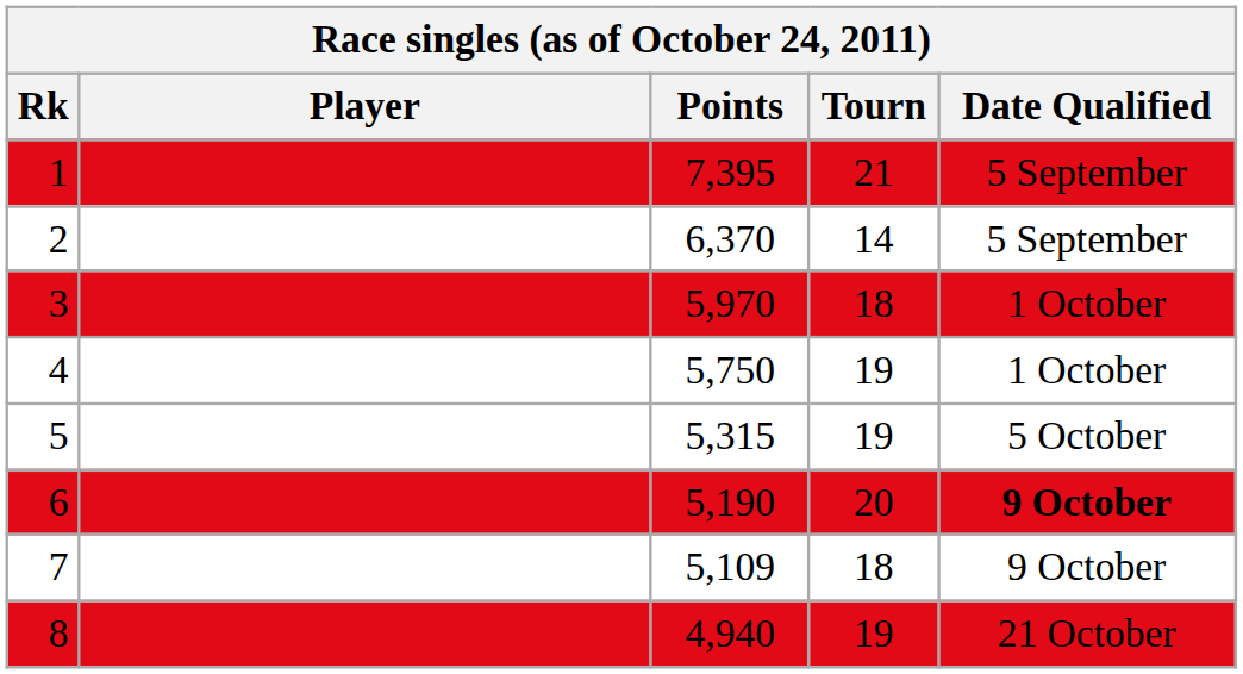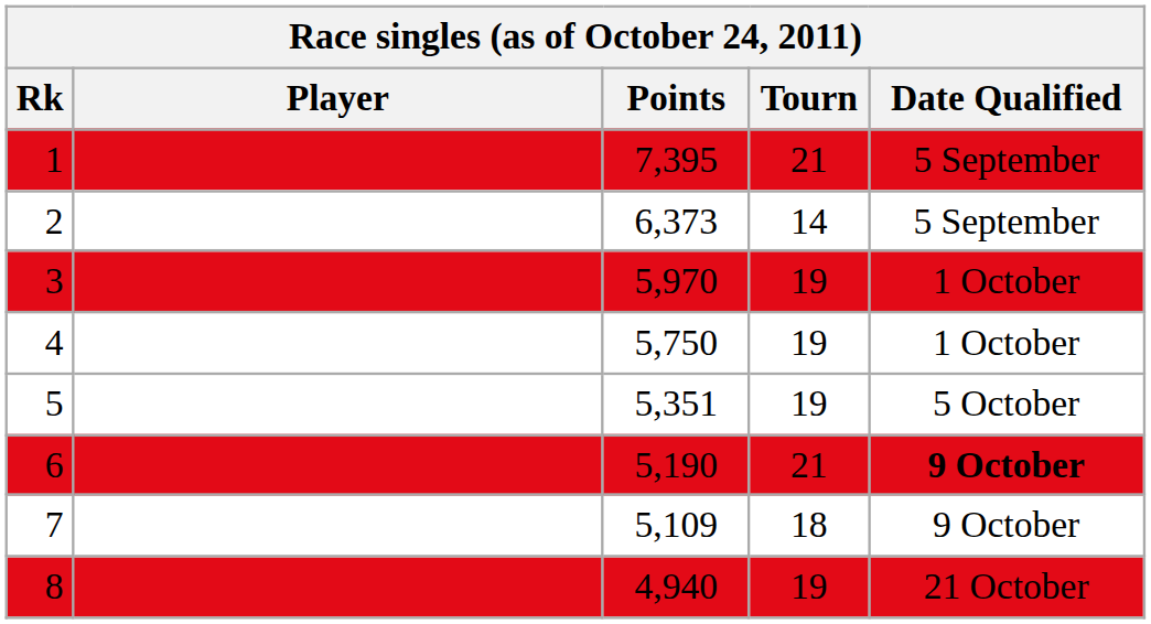2 | Points: 6,370 -> 6,373
3 | Tourn: 18 -> 19
5 | Points: 5,315 -> 5,351
6 | Tourn: 20 -> 21
